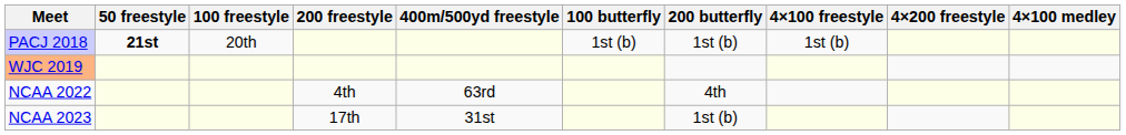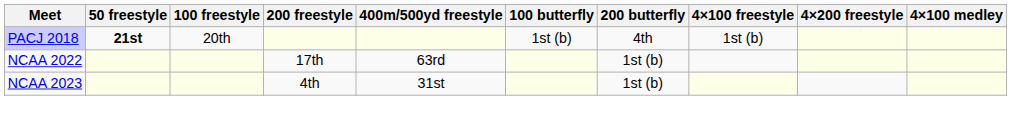PACJ 2018 | 200 butterfly: 1st (b) -> 4th
- row: WJC 2019
NCAA 2022 | 200 freestyle: 4th -> 17th
NCAA 2022 | 200 butterfly: 4th -> 1st (b)
NCAA 2023 | 200 freestyle: 17th -> 4th
